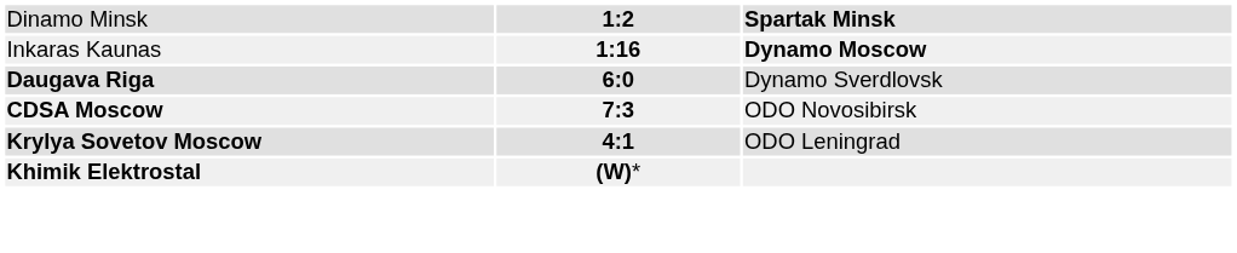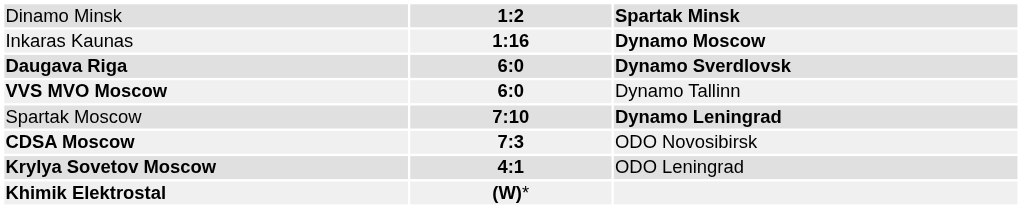Daugava Riga | column 3: normal -> bold
+ row: VVS MVO Moscow | 6:0 | Dynamo Tallinn
+ row: Spartak Moscow | 7:10 | Dynamo Leningrad
